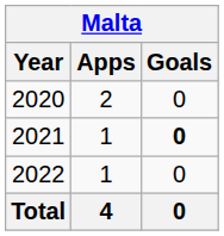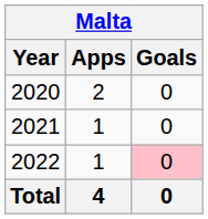2021 | Goals: bold -> normal
2022 | Goals: no background -> pink background
